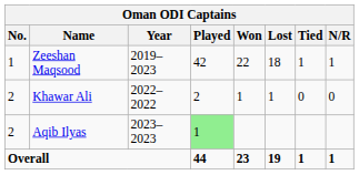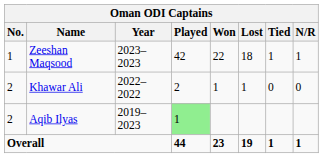Zeeshan Maqsood | Year: 2019–2023 -> 2023–2023
Aqib Ilyas | Year: 2023–2023 -> 2019–2023
